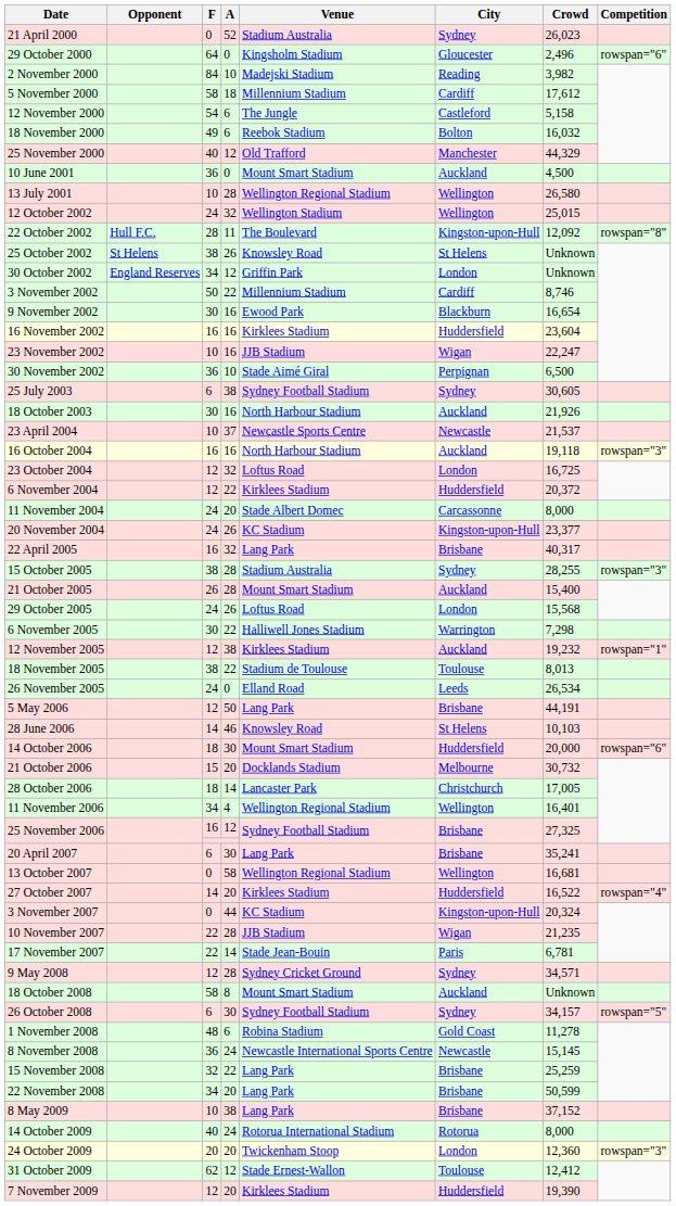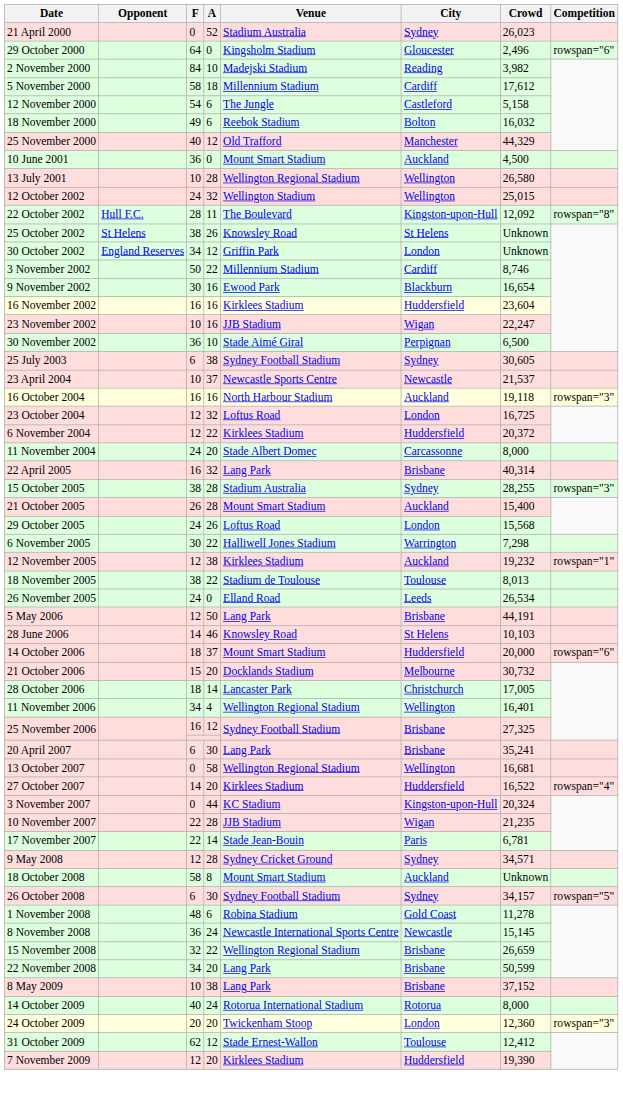- row: 18 October 2003 | 30 | 16 | North Harbour Stadium | Auckland | 21,926
- row: 20 November 2004 | 24 | 26 | KC Stadium | Kingston-upon-Hull | 23,377
22 April 2005 | Crowd: 40,317 -> 40,314
14 October 2006 | A: 30 -> 37
15 November 2008 | Venue: Lang Park -> Wellington Regional Stadium
15 November 2008 | Crowd: 25,259 -> 26,659
